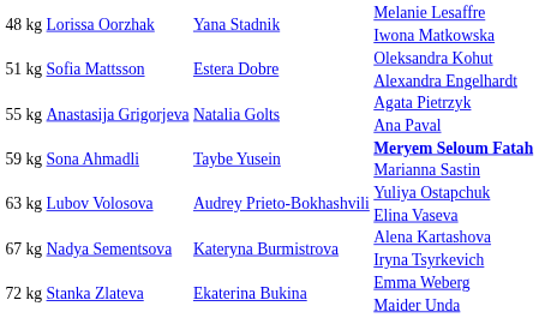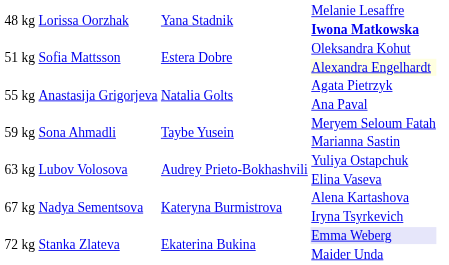Iwona Matkowska | column 4: normal -> bold
Alexandra Engelhardt | column 4: no background -> lightyellow background
Meryem Seloum Fatah | column 4: bold -> normal
Emma Weberg | column 4: no background -> lavender background
